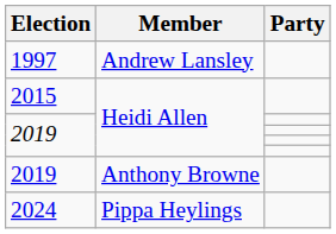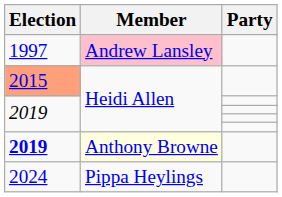1997 | Member: no background -> pink background
2015 | Election: no background -> lightsalmon background
2019 / Anthony Browne | Election: normal -> bold
2019 / Anthony Browne | Member: no background -> lightyellow background
